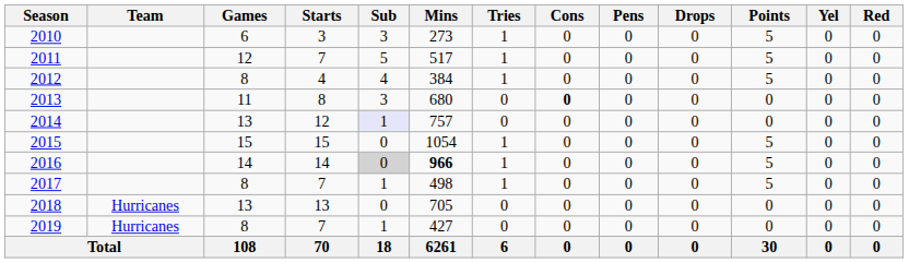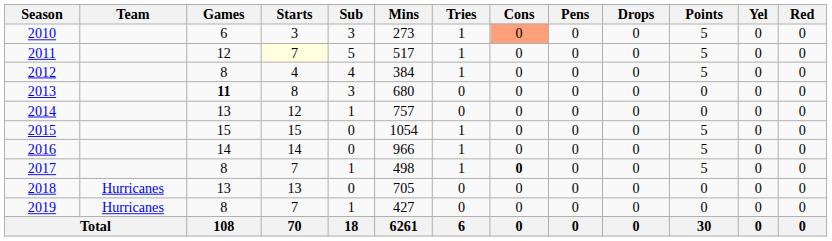2010 | Cons: no background -> lightsalmon background
2011 | Starts: no background -> lightyellow background
2013 | Games: normal -> bold
2013 | Cons: bold -> normal
2014 | Sub: lavender background -> no background
2016 | Sub: lightgrey background -> no background
2016 | Mins: bold -> normal
2017 | Cons: normal -> bold
